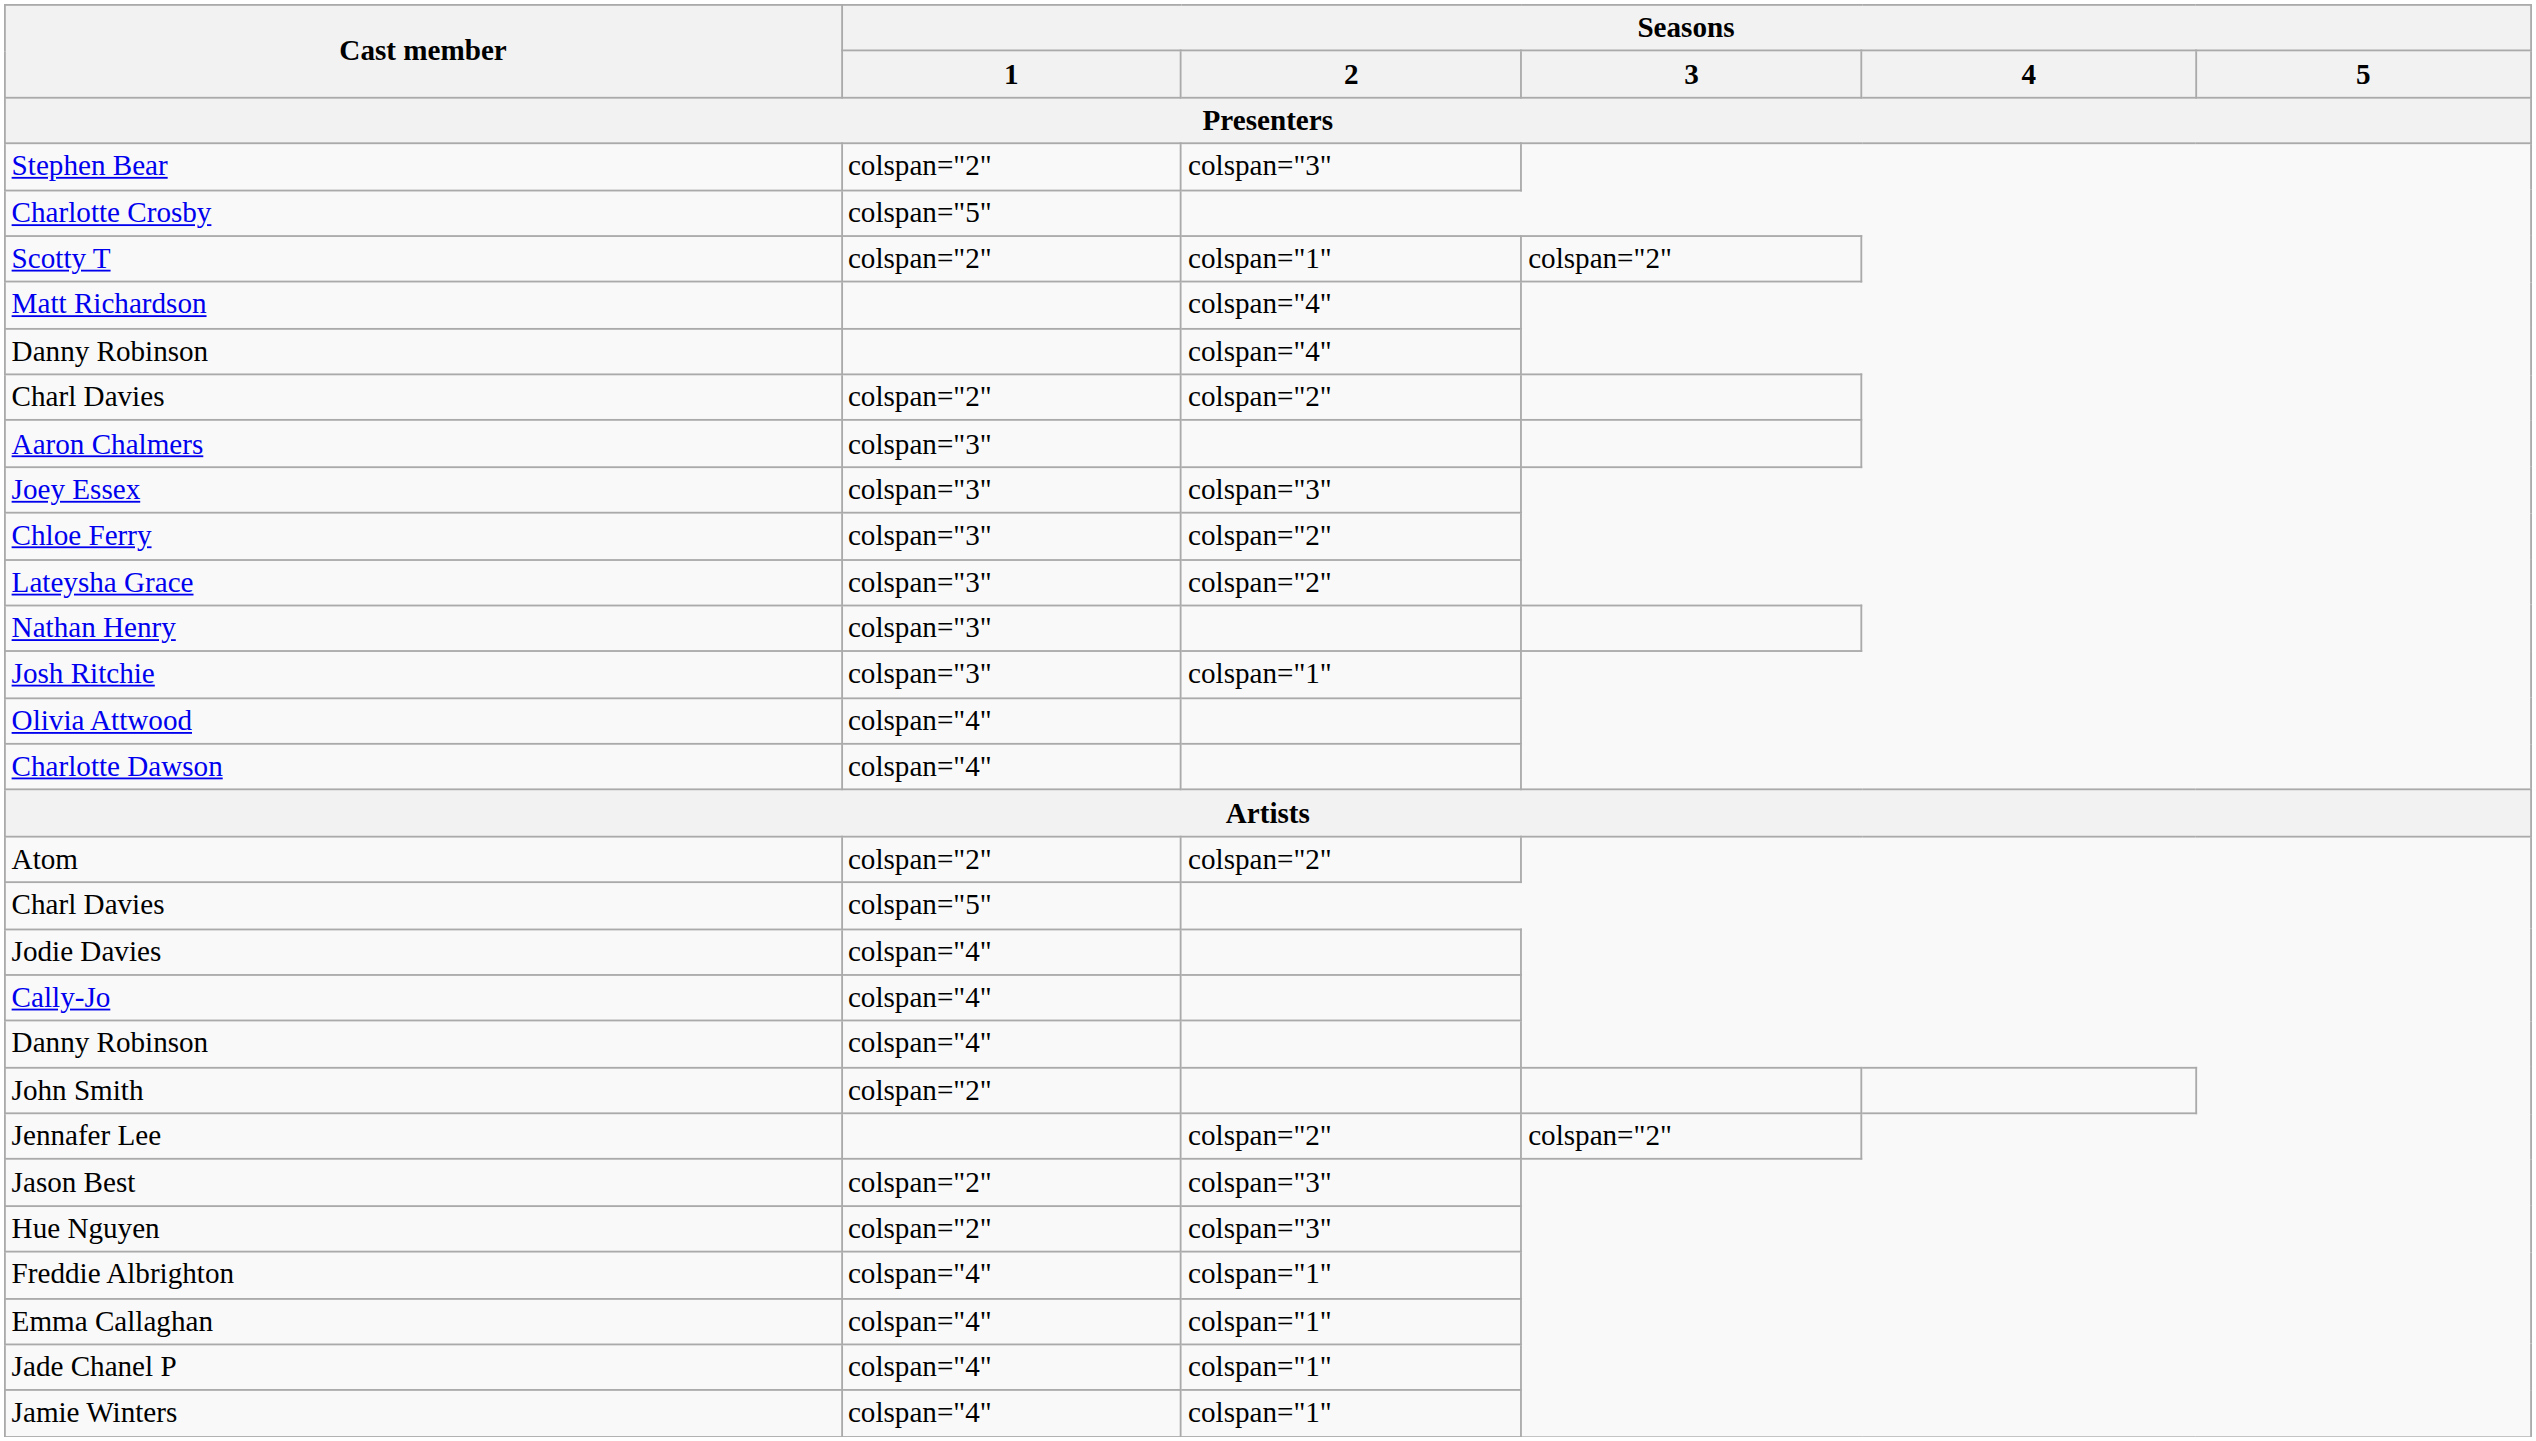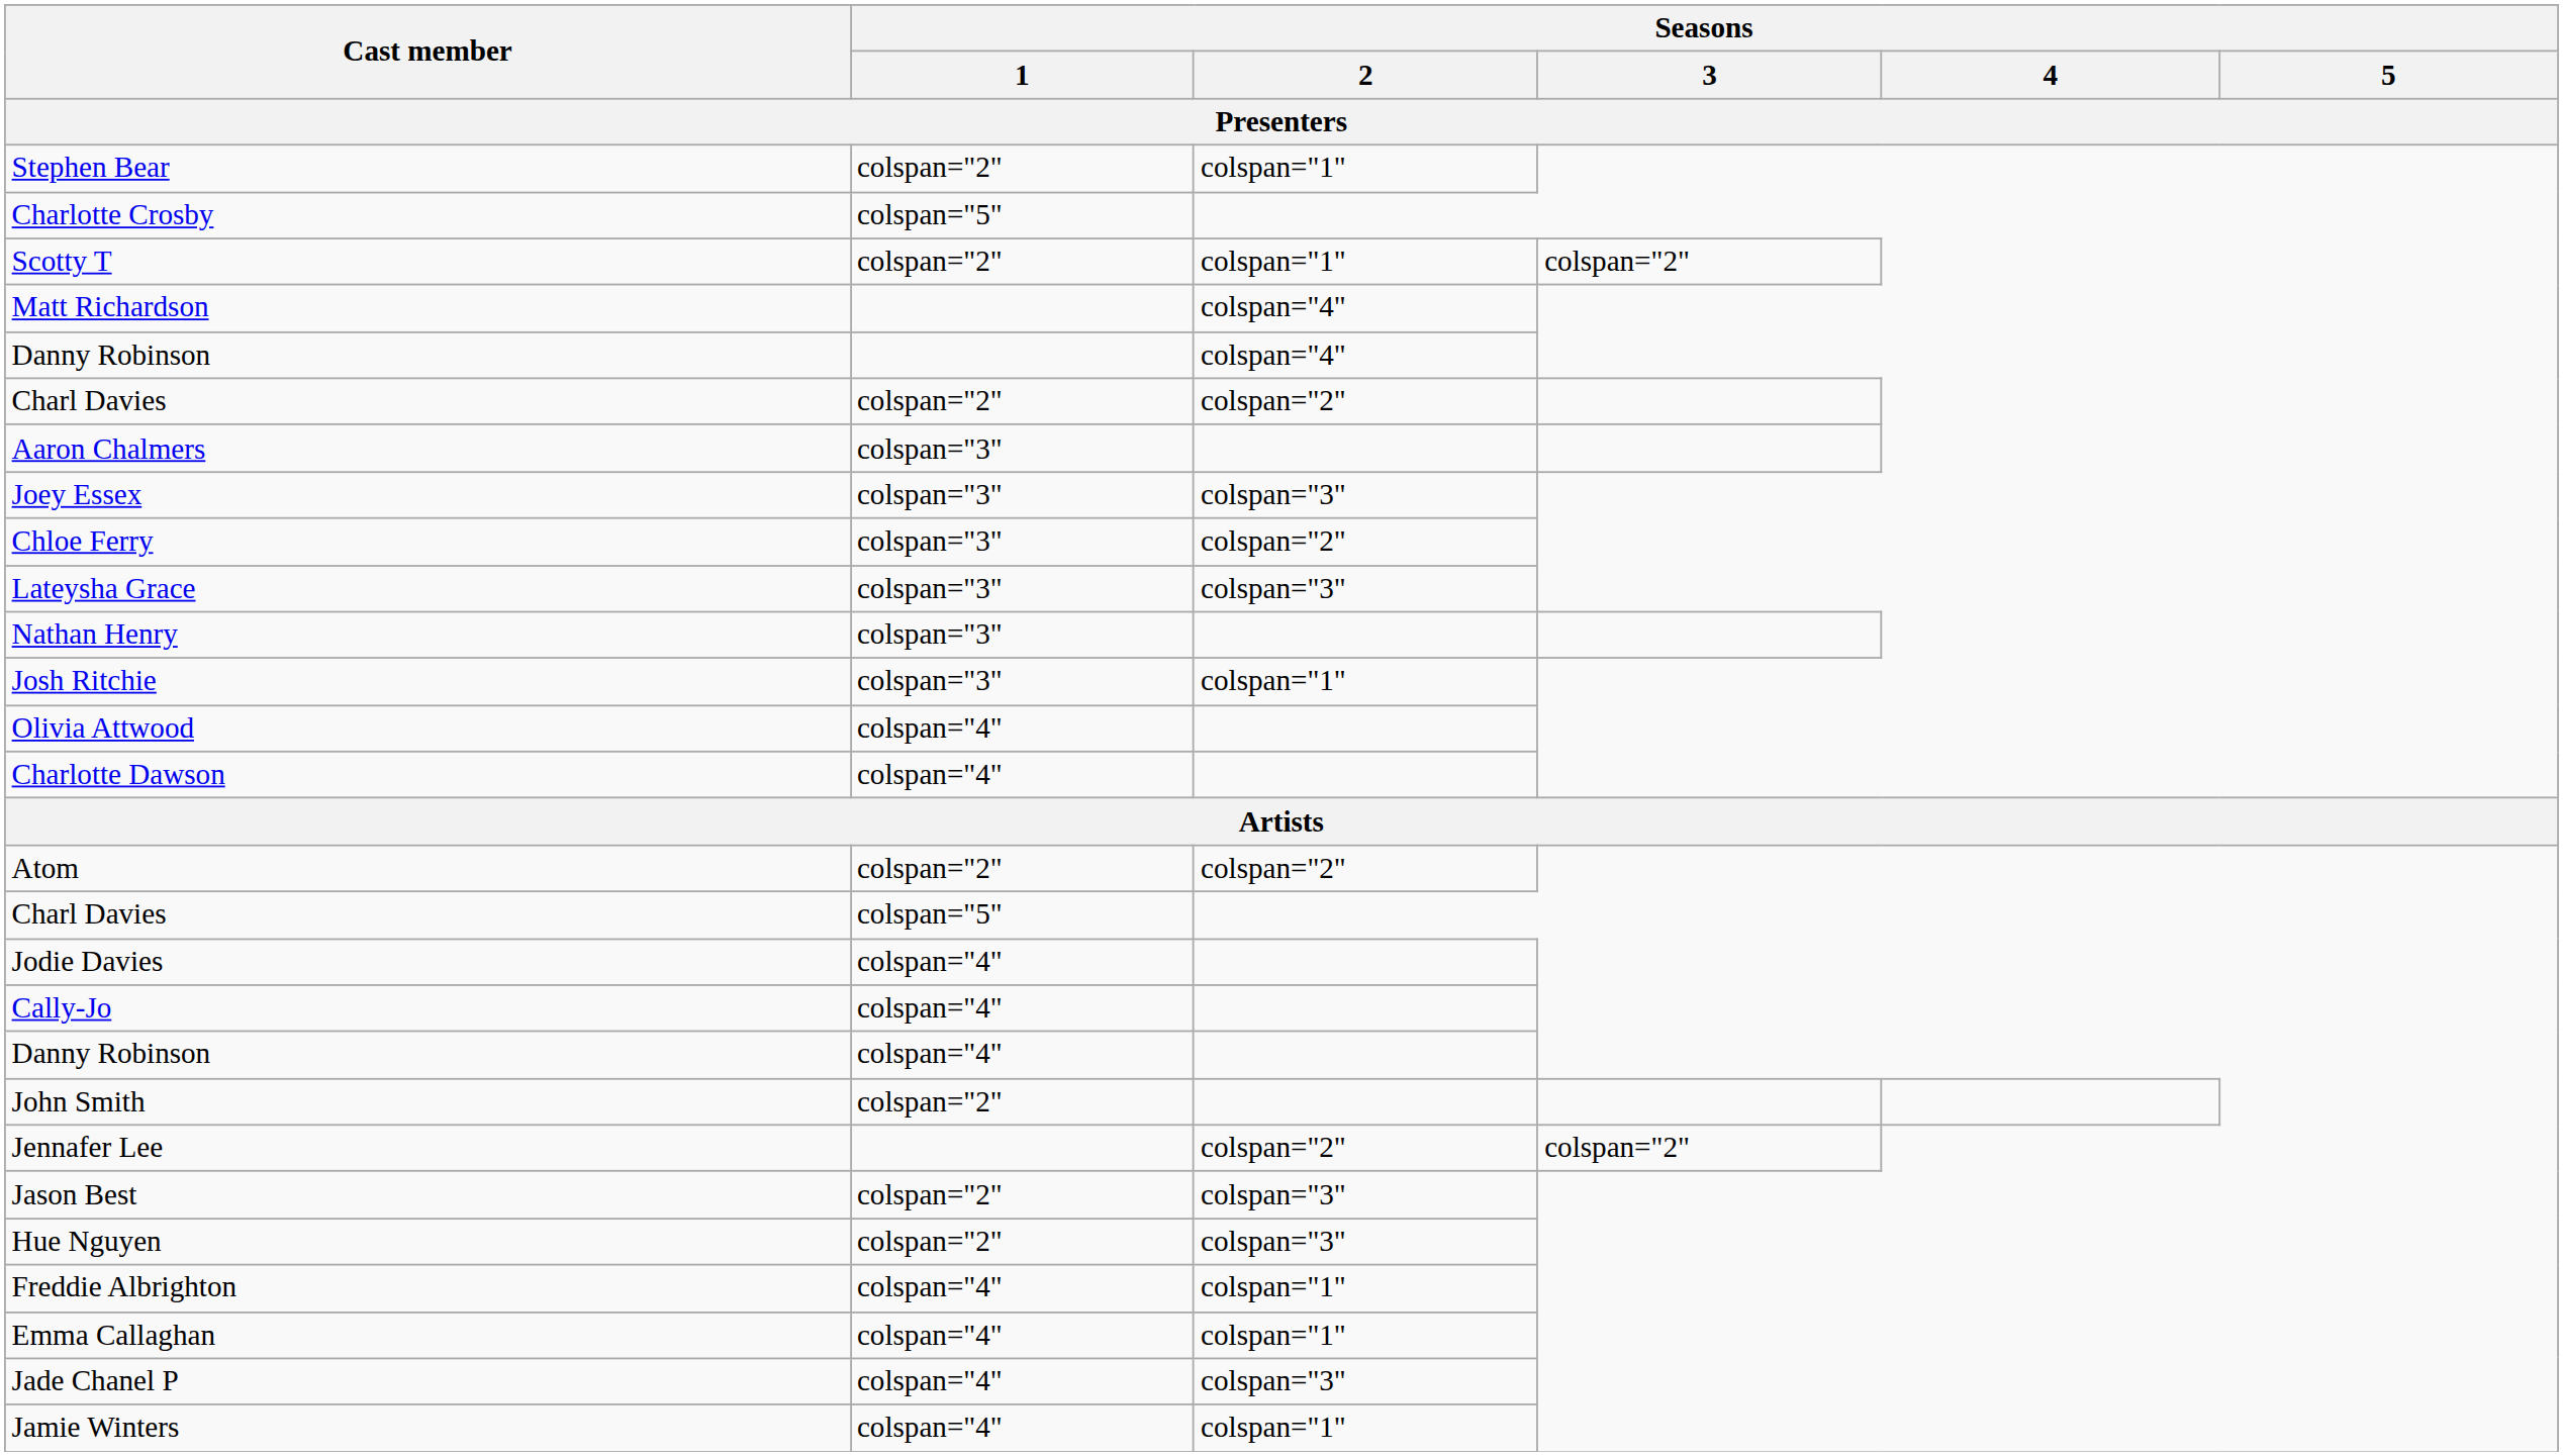Stephen Bear | Seasons / 2: colspan="3" -> colspan="1"
Lateysha Grace | Seasons / 2: colspan="2" -> colspan="3"
Jade Chanel P | Seasons / 2: colspan="1" -> colspan="3"
